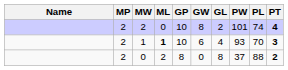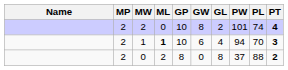row 3 | PW: 93 -> 94
